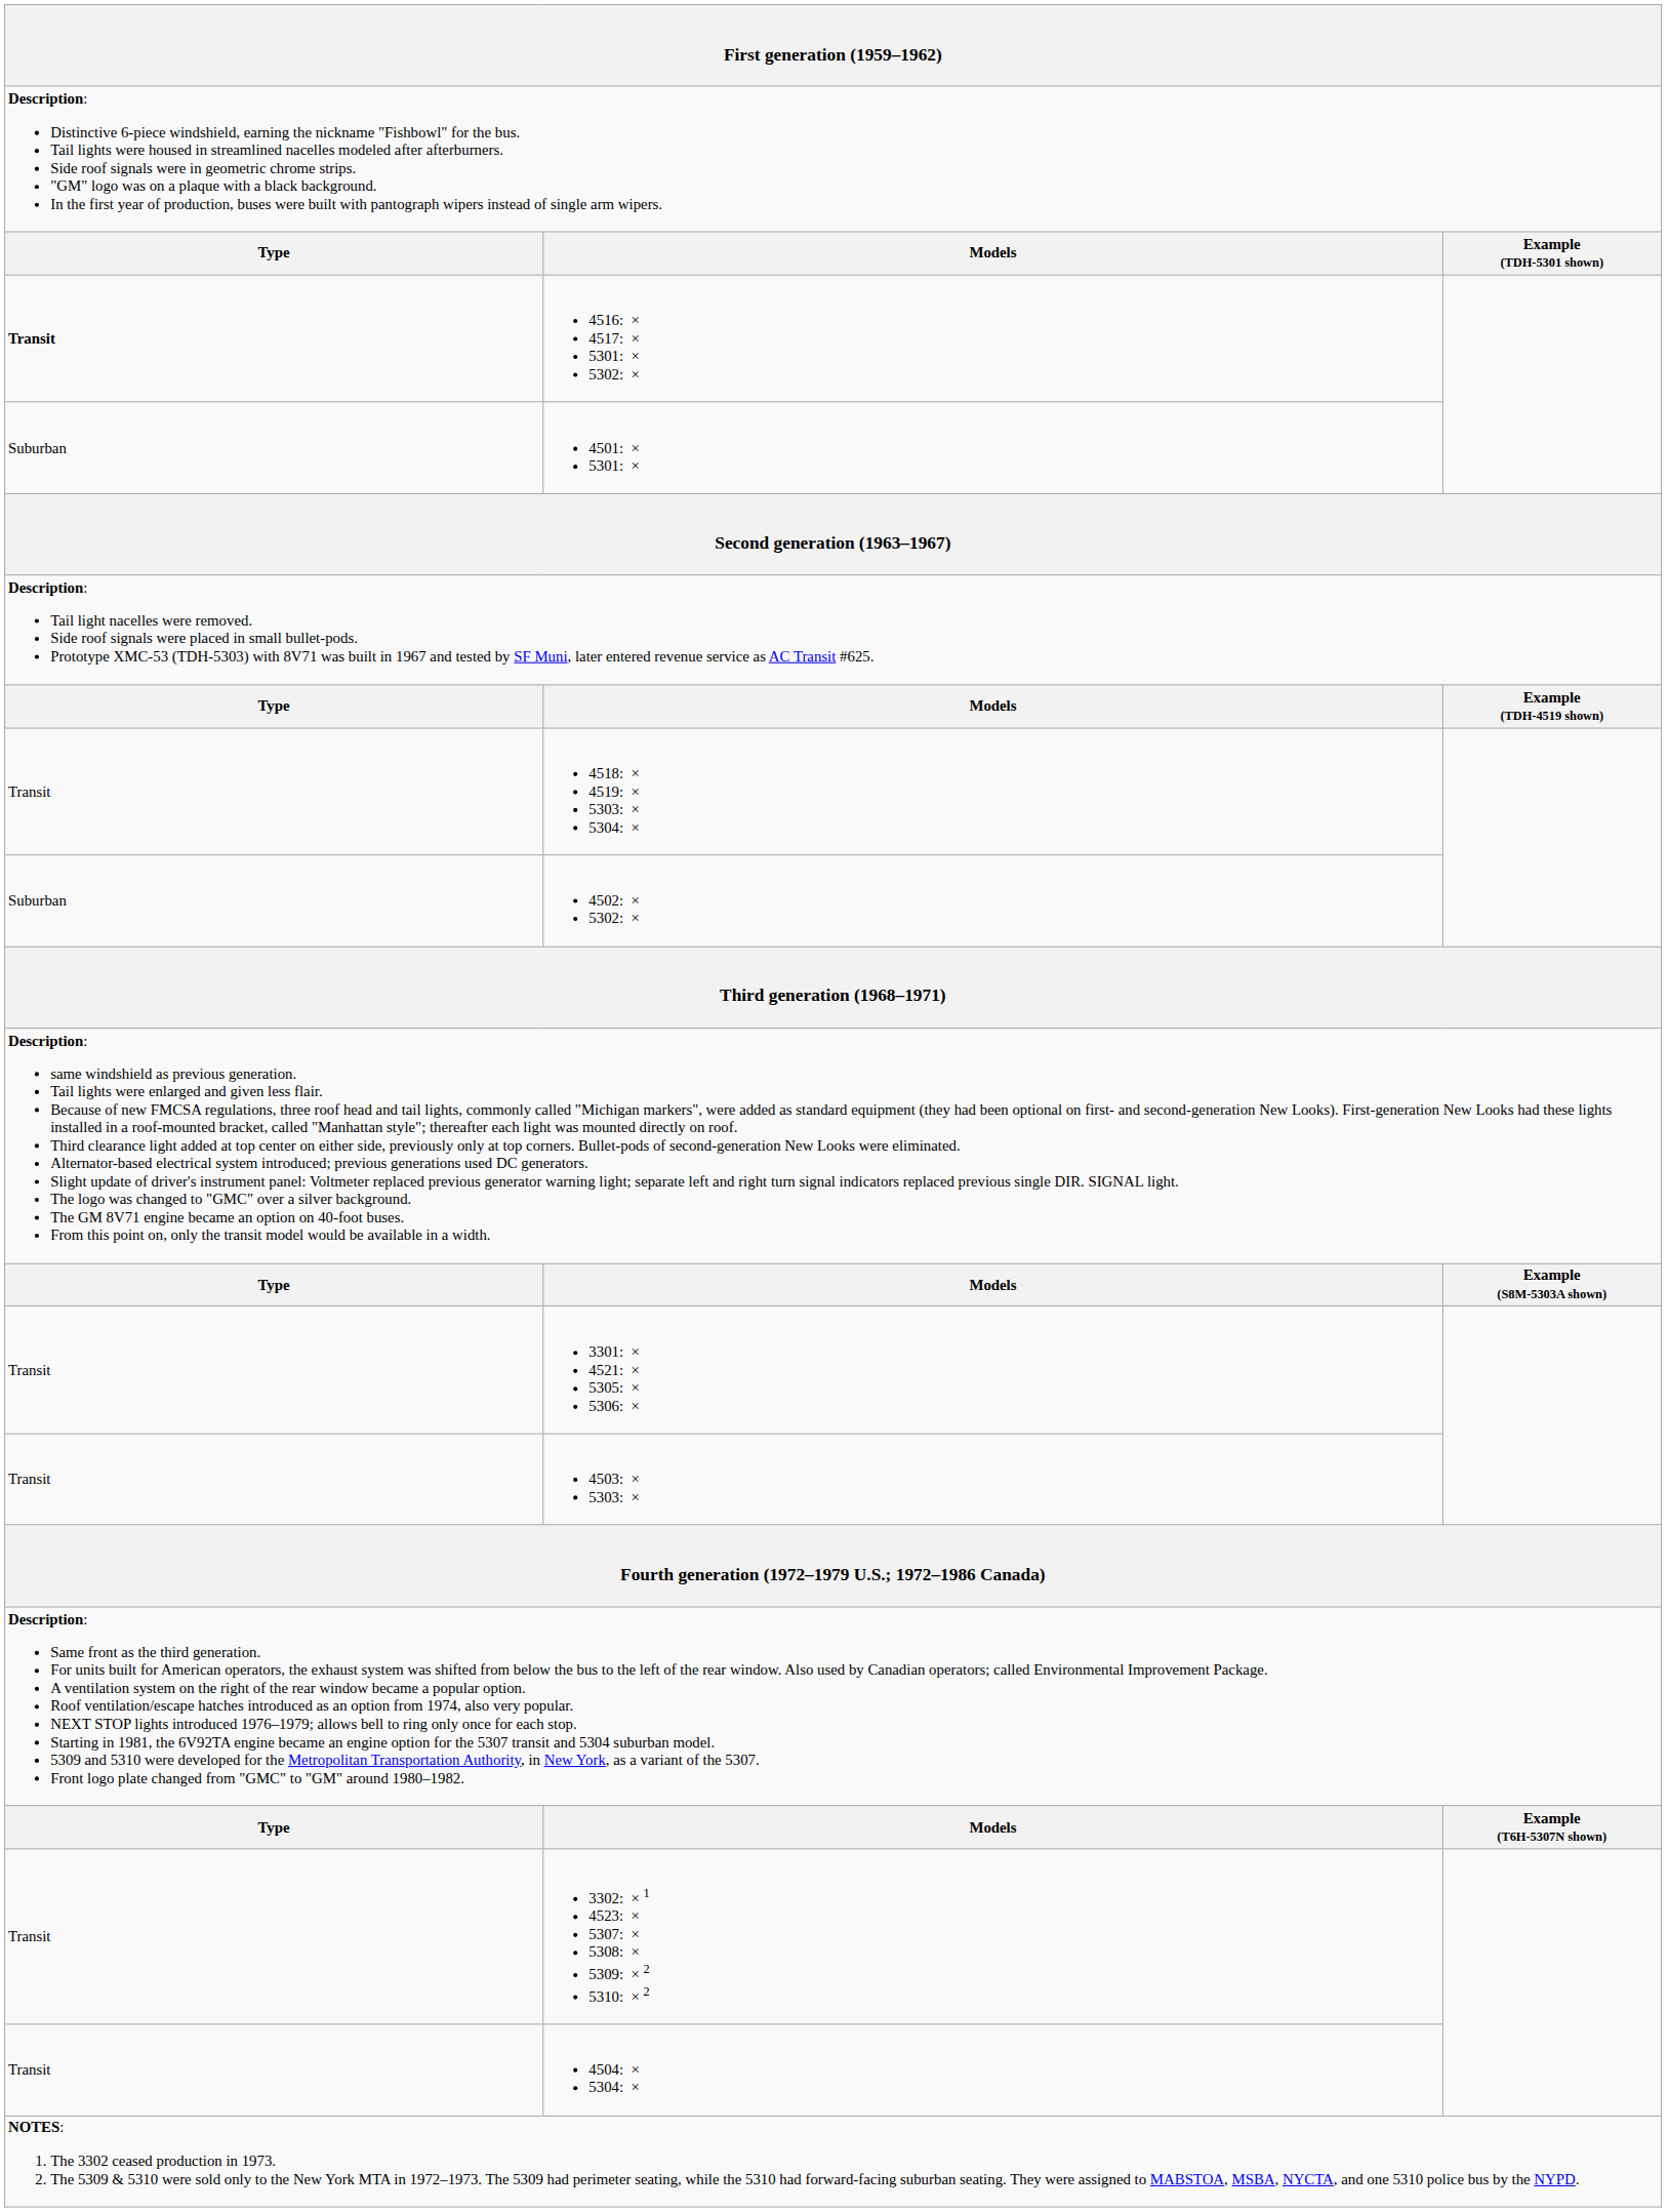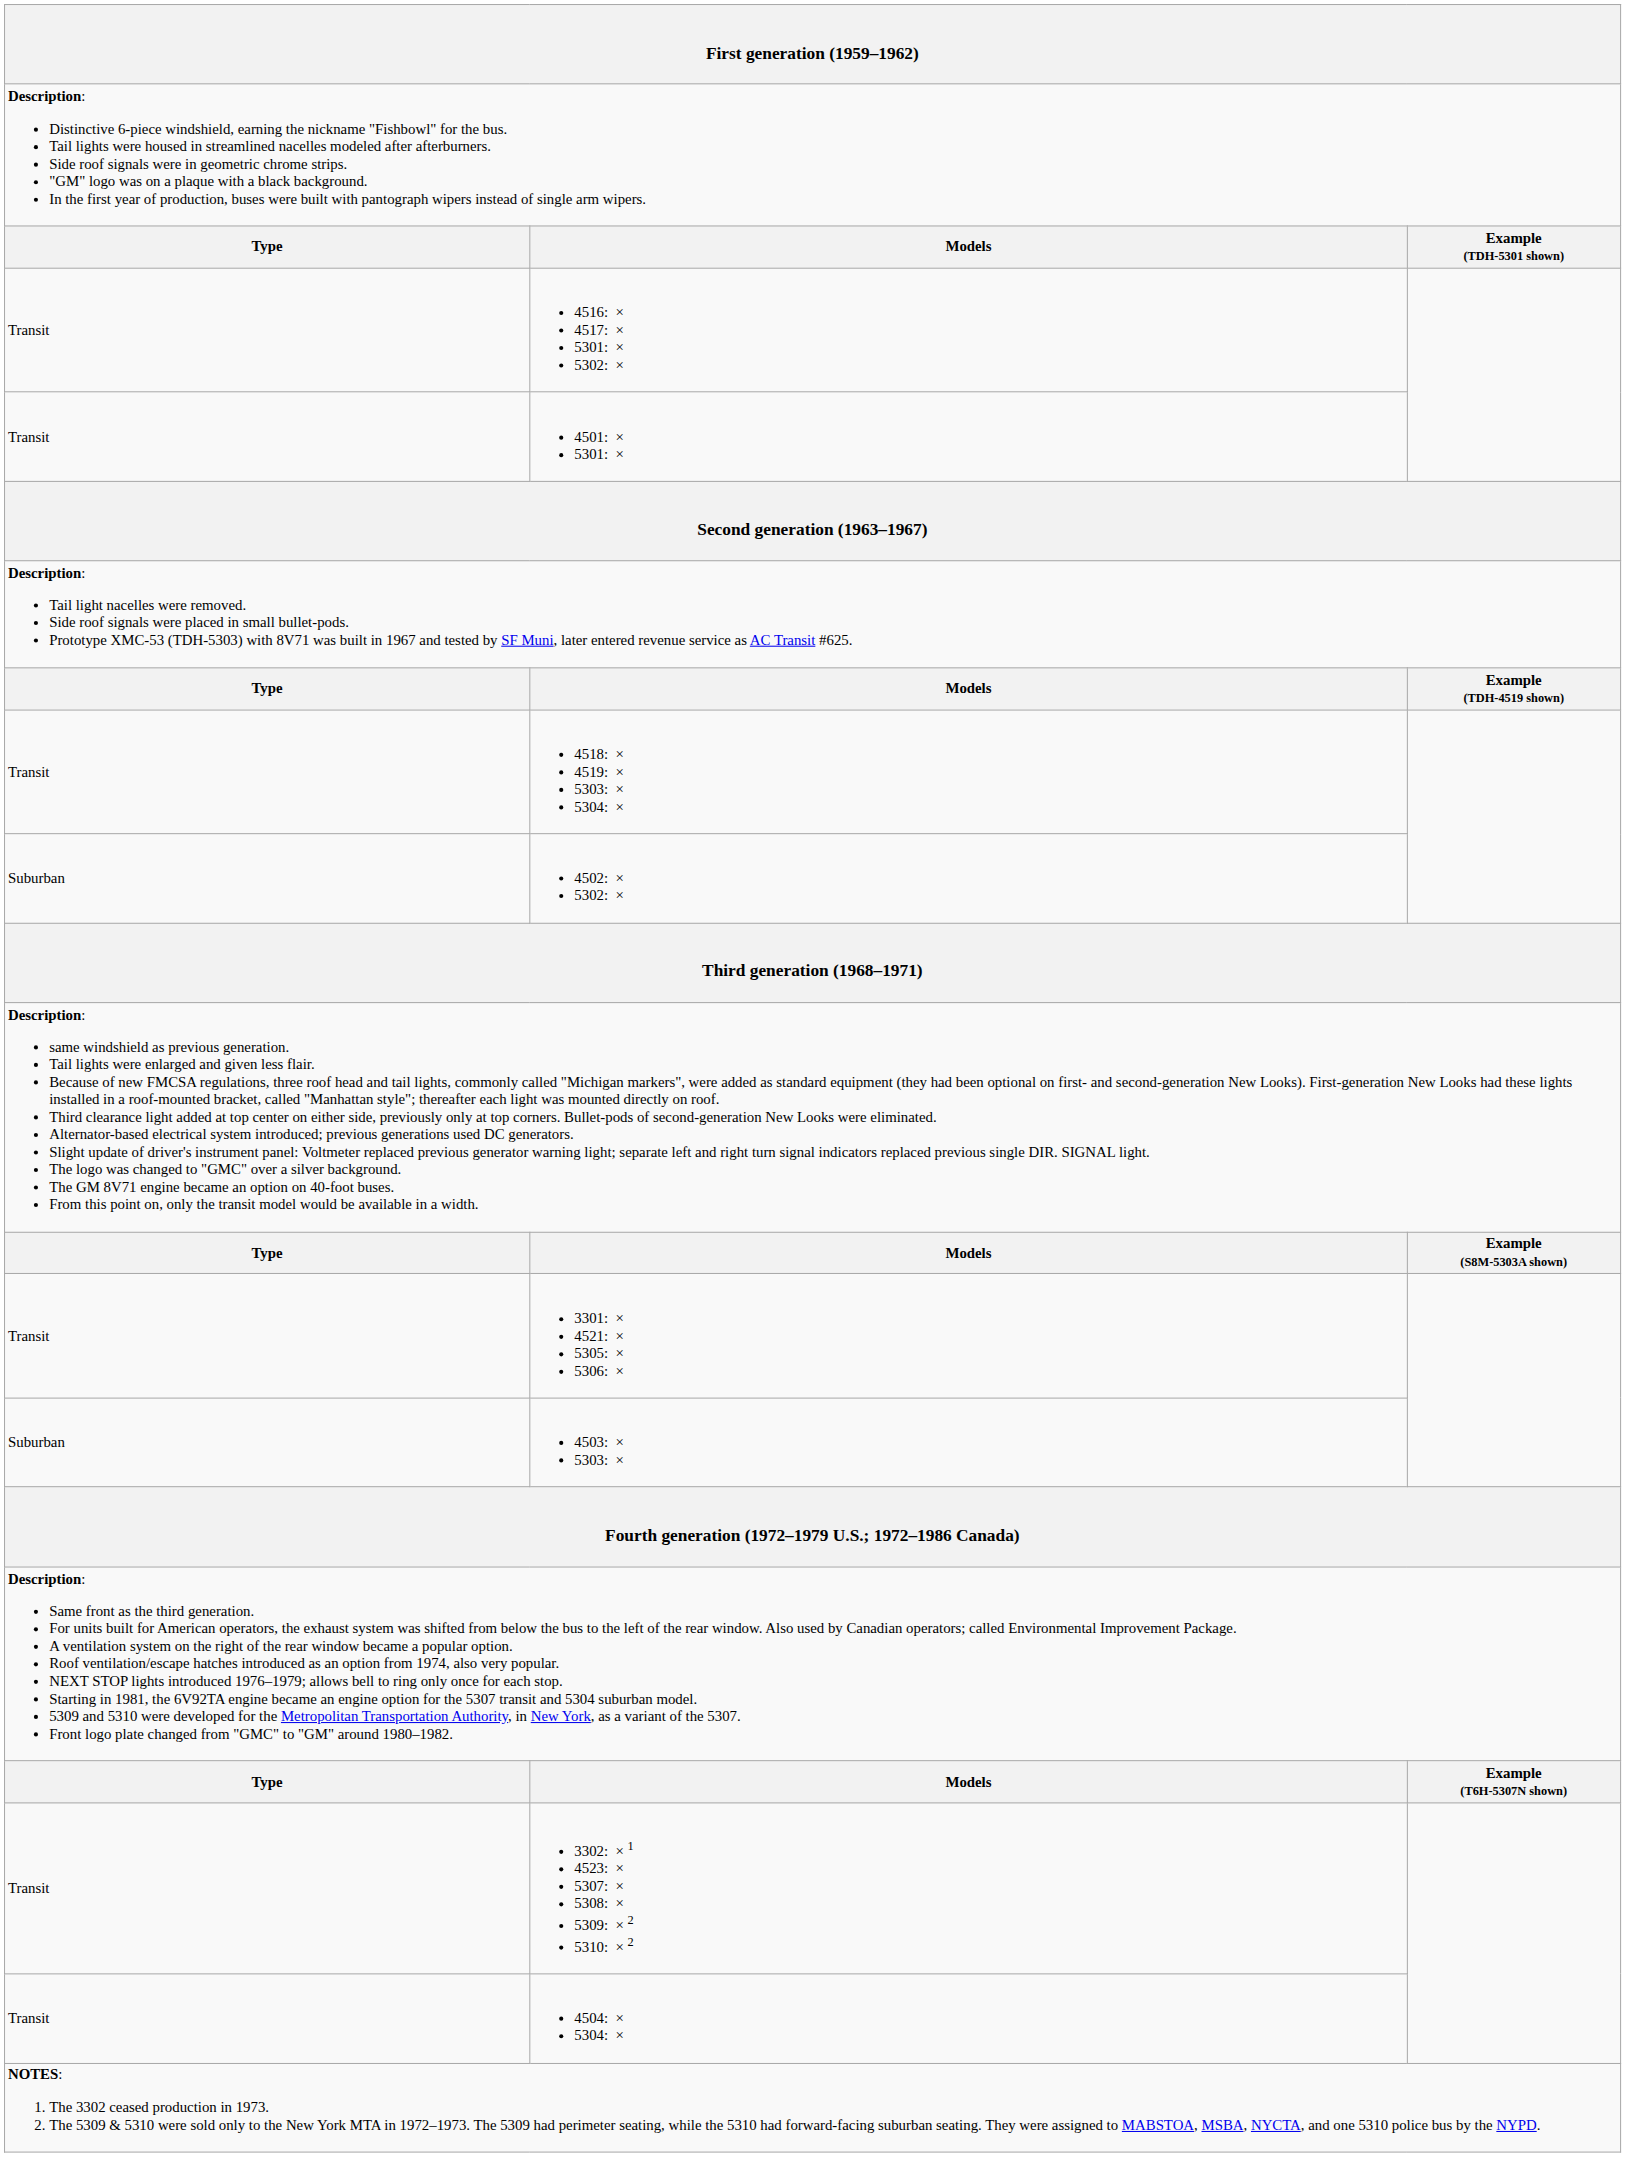4516: × 4517: × 5301: × 5302: × | column 1: bold -> normal
4501: × 5301: × | column 1: Suburban -> Transit
4503: × 5303: × | column 1: Transit -> Suburban
